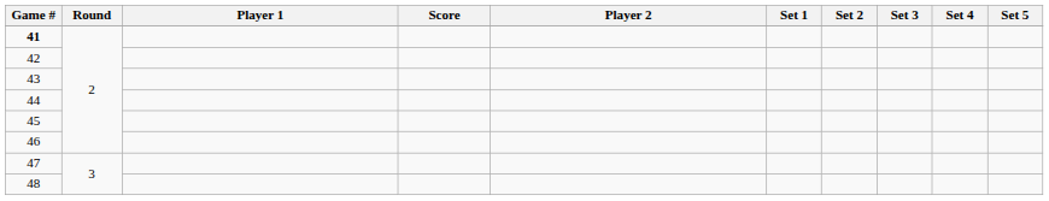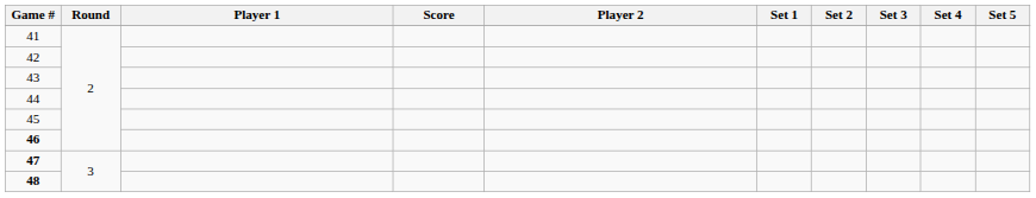41 | Game #: bold -> normal
46 | Game #: normal -> bold
47 | Game #: normal -> bold
48 | Game #: normal -> bold
